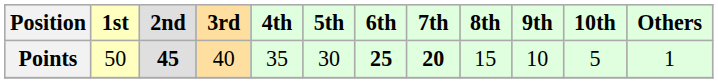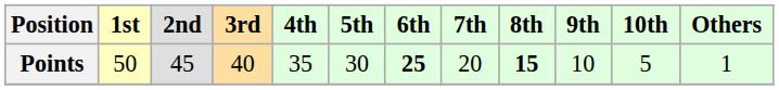Points | 2nd: bold -> normal
Points | 7th: bold -> normal
Points | 8th: normal -> bold
